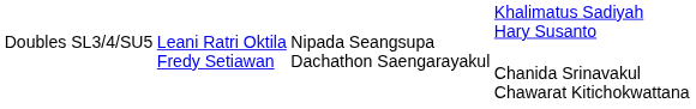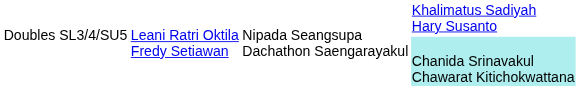row 2 | column 4: no background -> paleturquoise background
